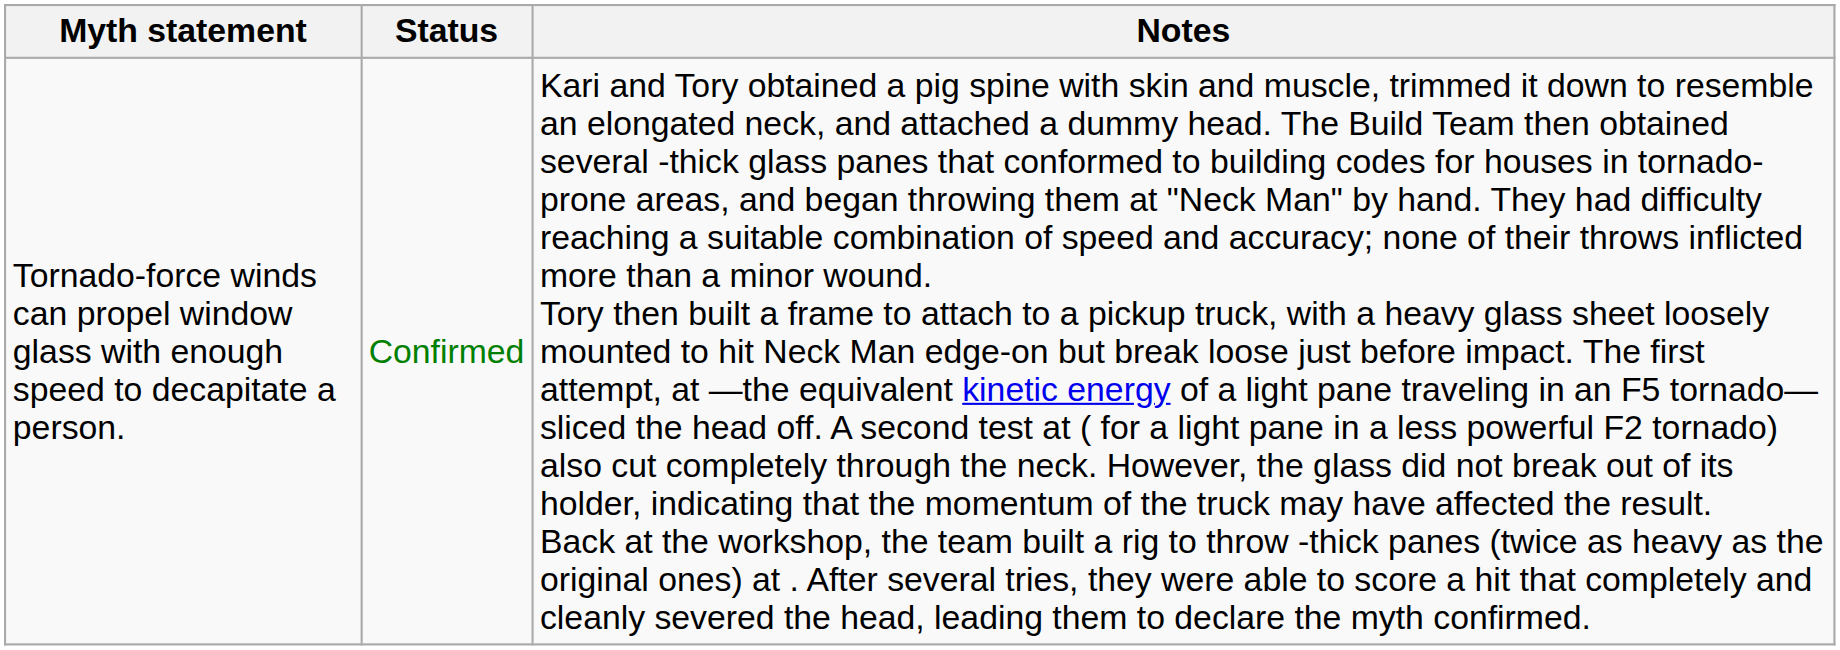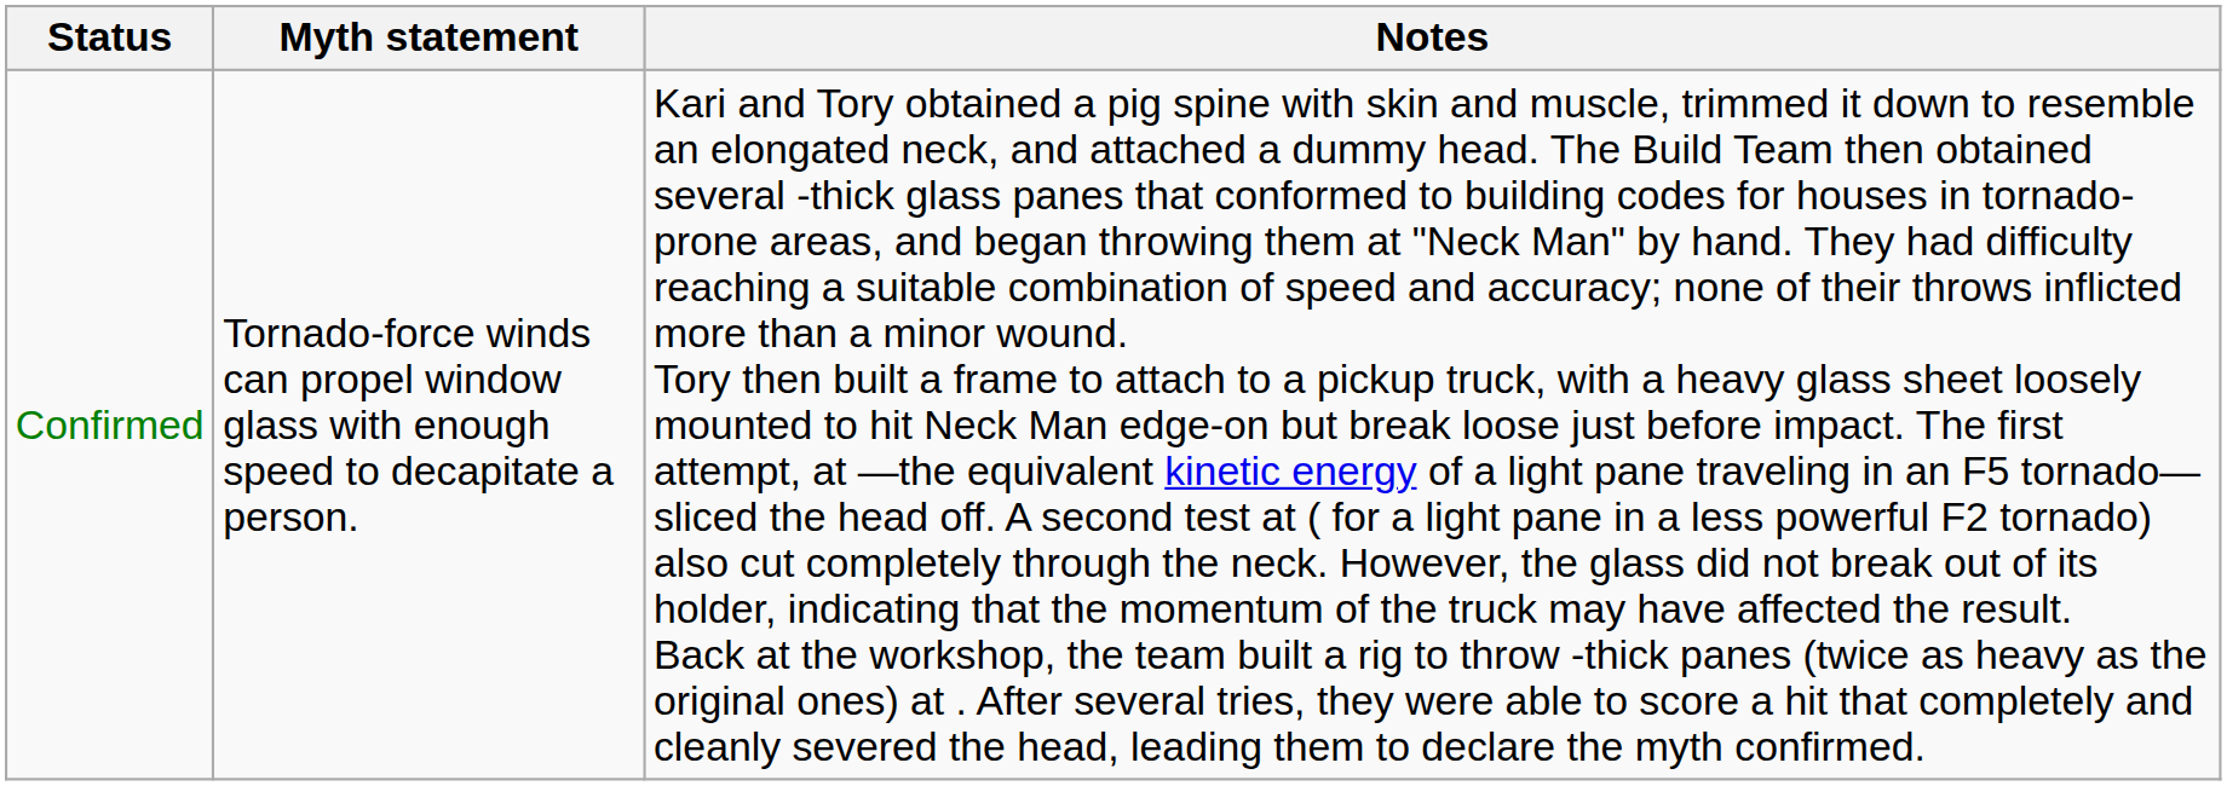columns swapped: Myth statement <-> Status
